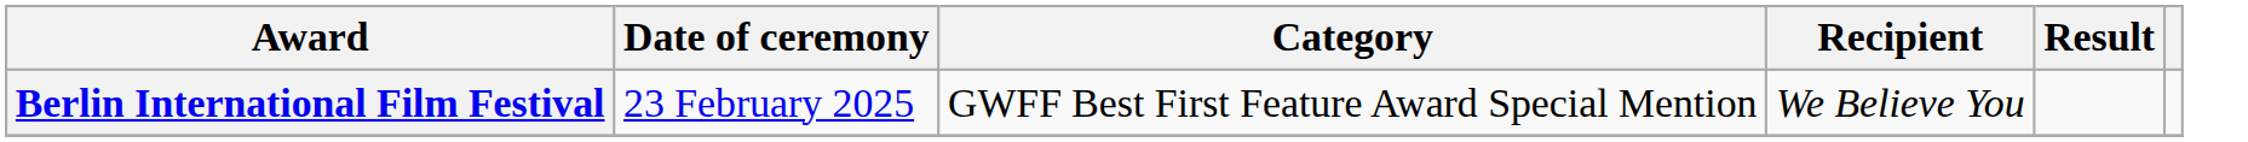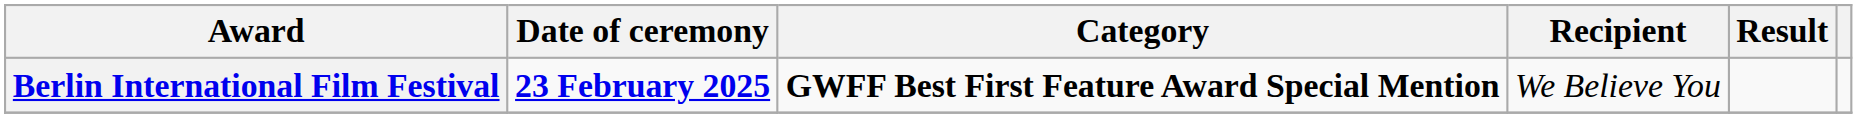Berlin International Film Festival | Date of ceremony: normal -> bold
Berlin International Film Festival | Category: normal -> bold
